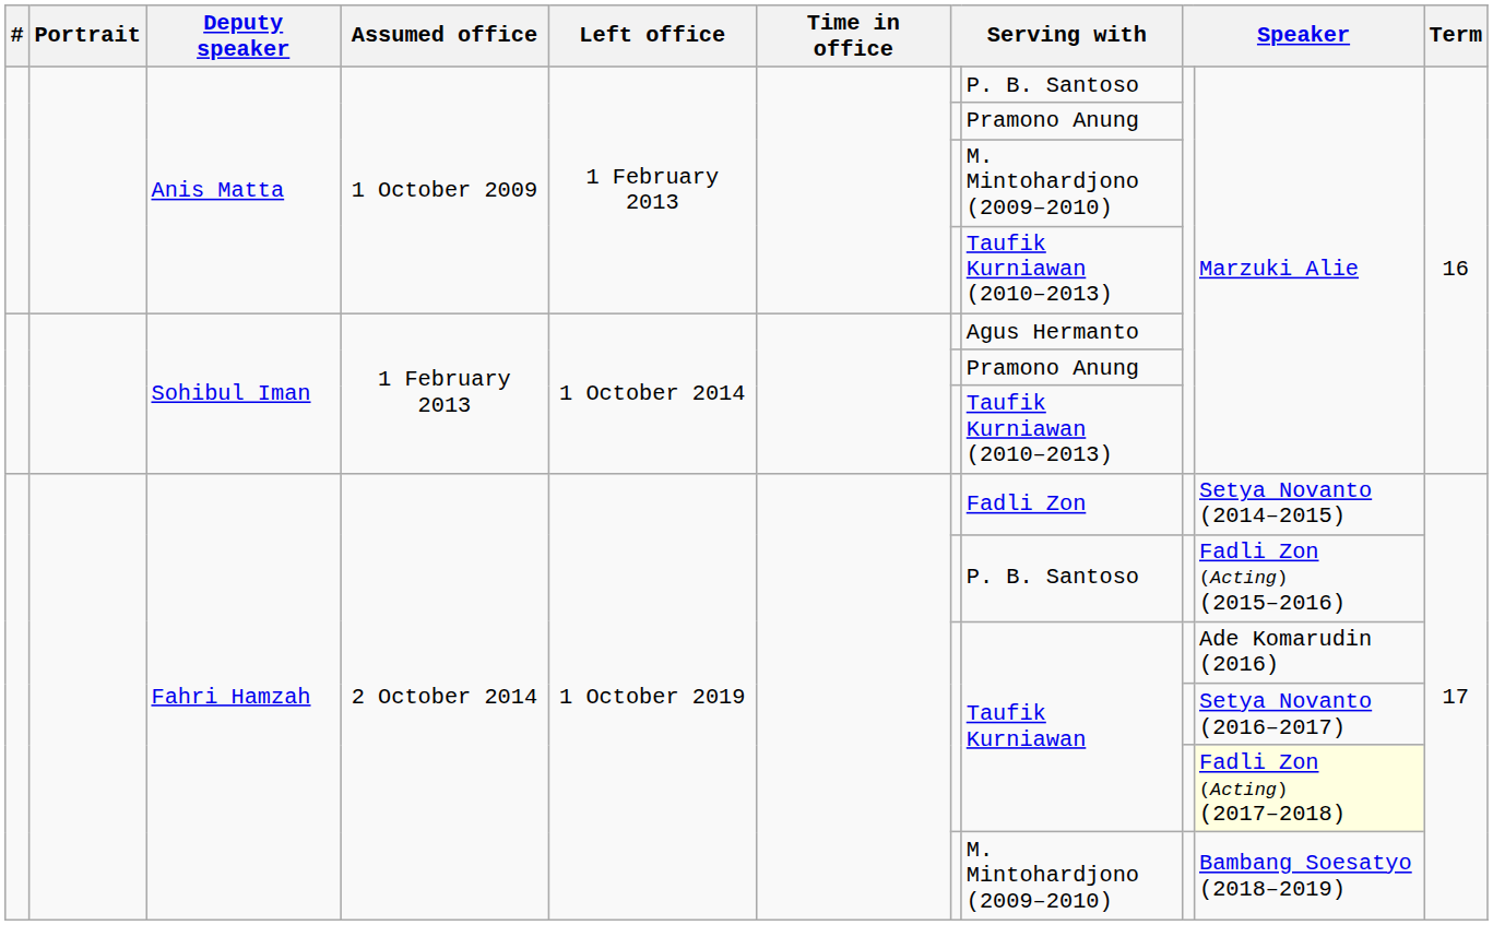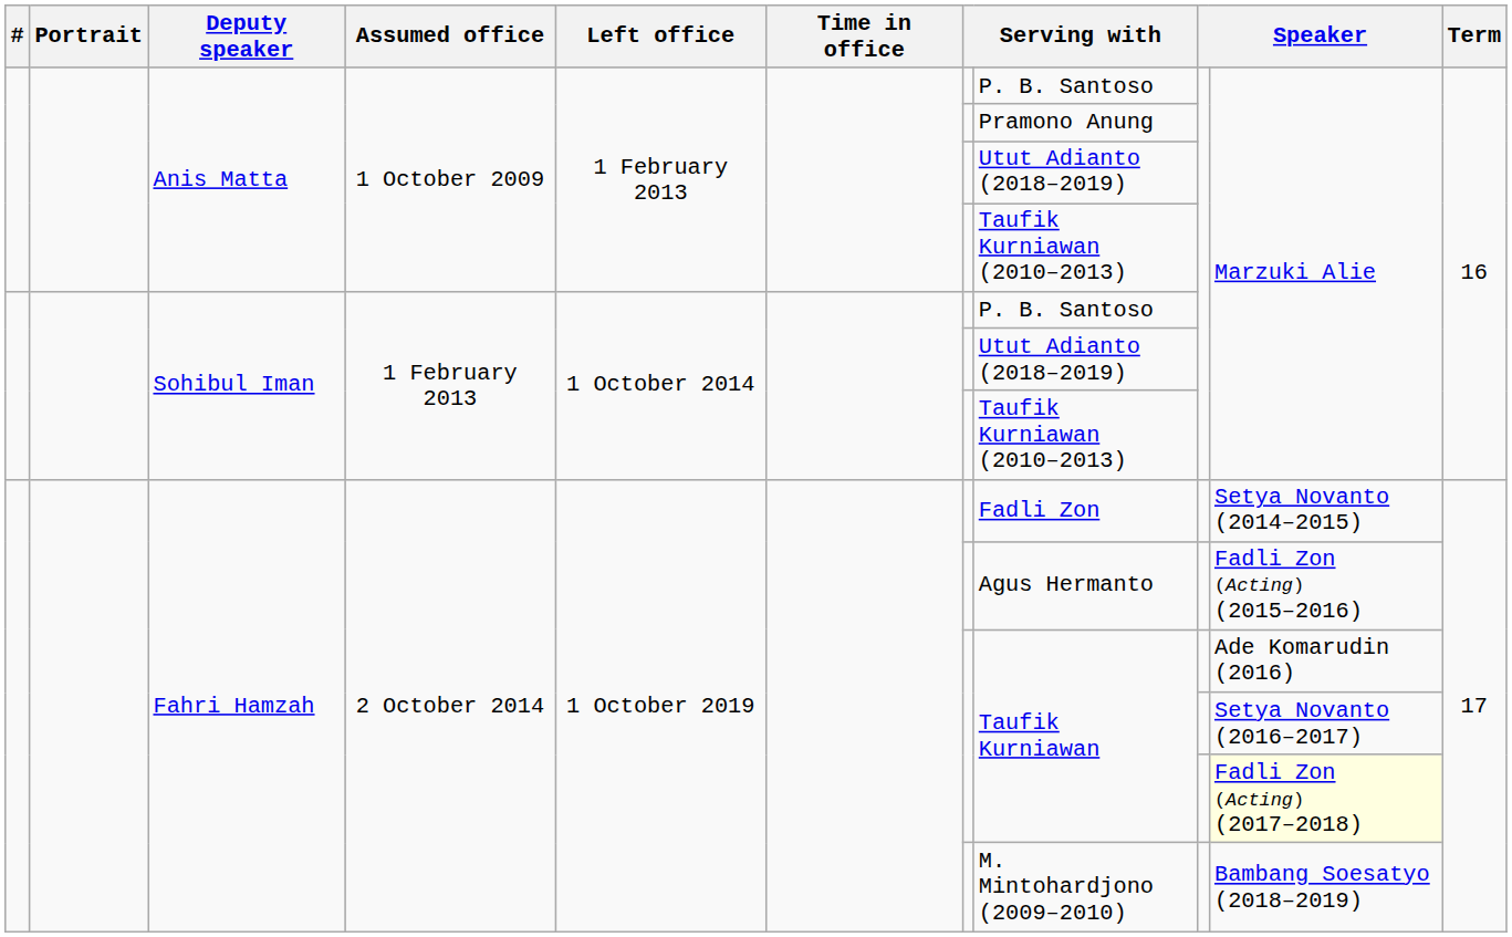row 4 | column 8: M. Mintohardjono (2009–2010) -> Utut Adianto (2018–2019)
row 6 | column 8: Agus Hermanto -> P. B. Santoso
row 7 | column 8: Pramono Anung -> Utut Adianto (2018–2019)
row 10 | column 8: P. B. Santoso -> Agus Hermanto
